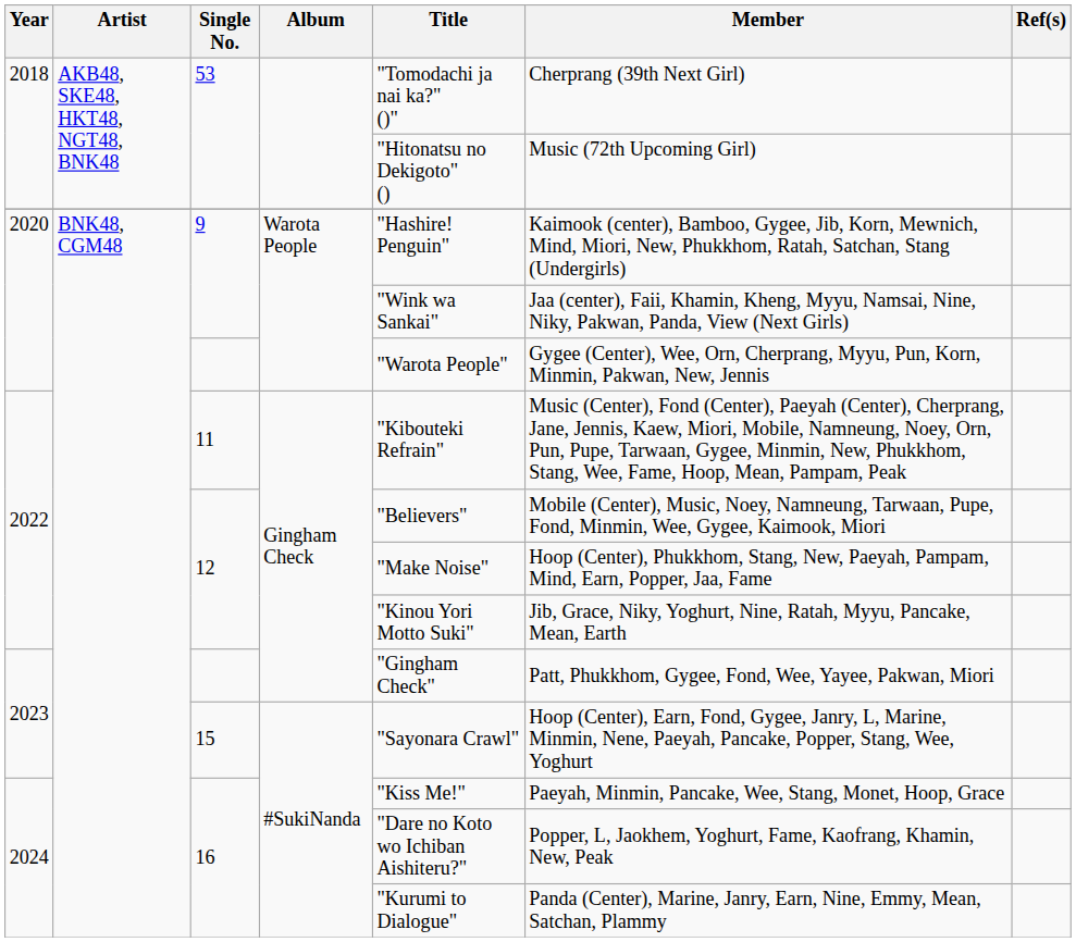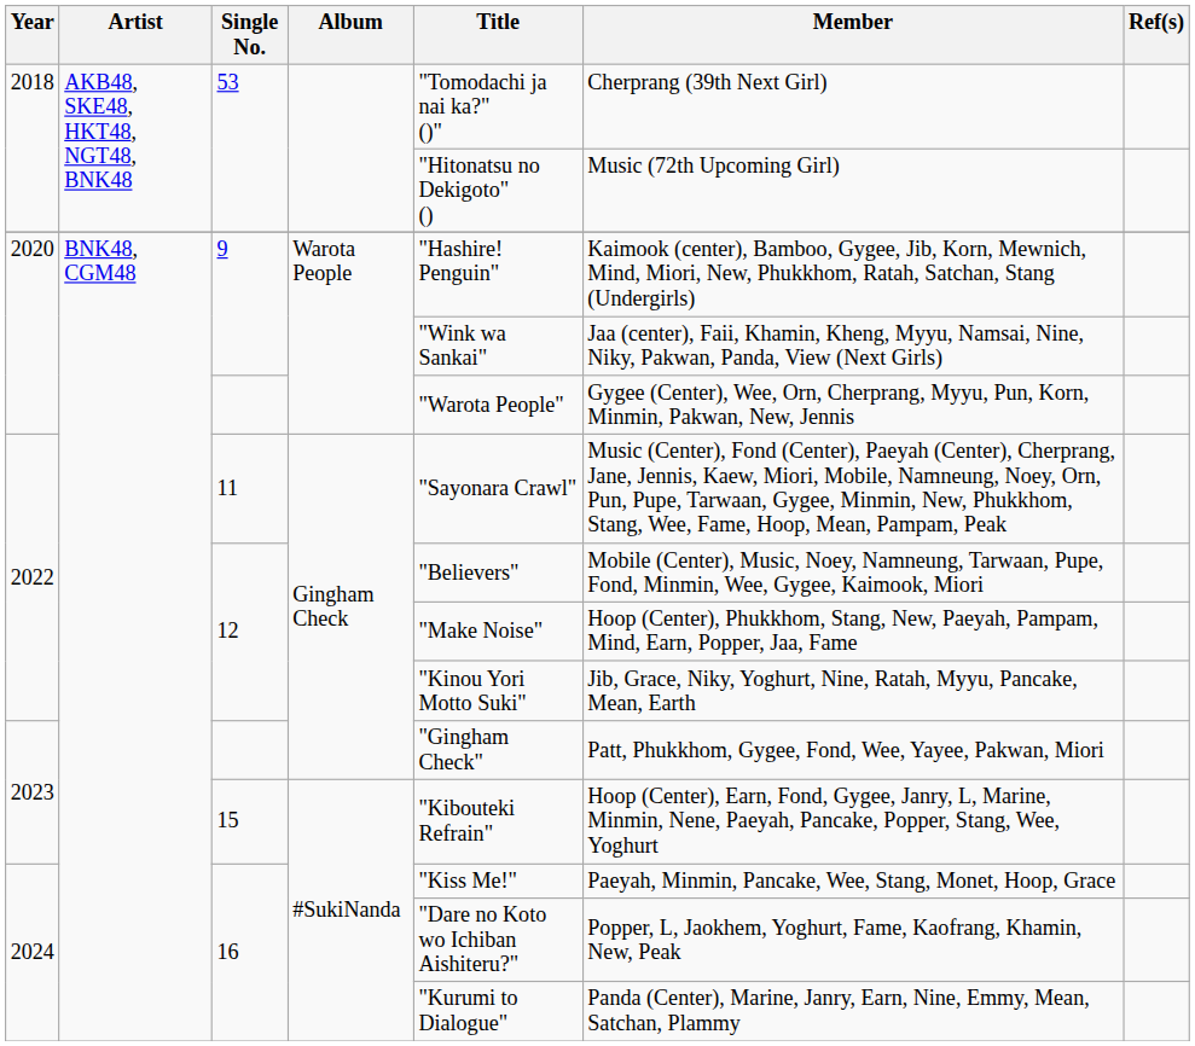11 | Title: "Kibouteki Refrain" -> "Sayonara Crawl"
15 | Title: "Sayonara Crawl" -> "Kibouteki Refrain"
